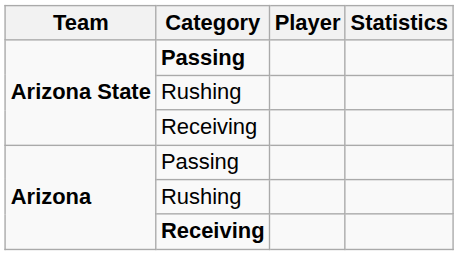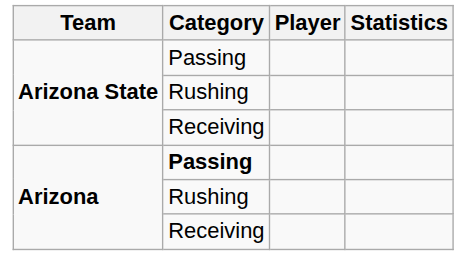Arizona State / Passing | Category: bold -> normal
Arizona / Passing | Category: normal -> bold
Arizona / Receiving | Category: bold -> normal
